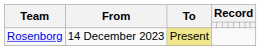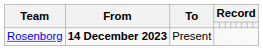Rosenborg | From: normal -> bold
Rosenborg | To: khaki background -> no background
